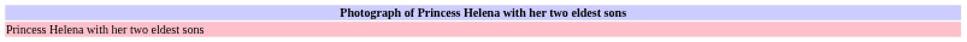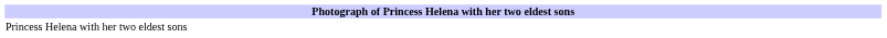row 2 | column 1: pink background -> no background
